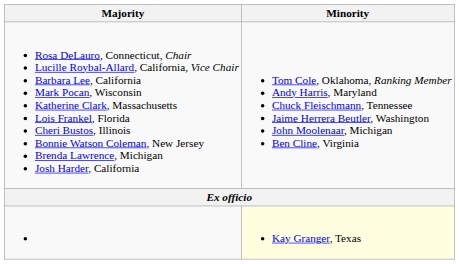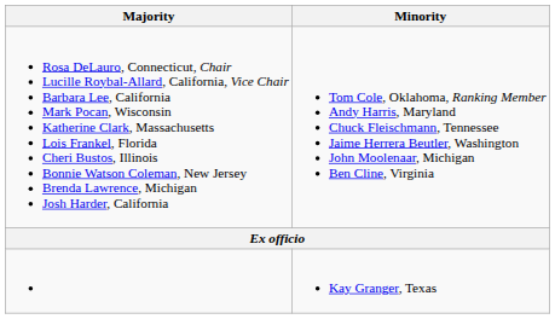row 4 | Minority: lightyellow background -> no background
